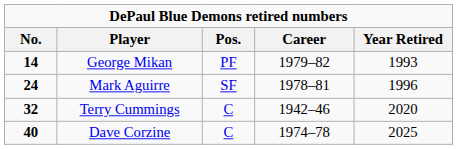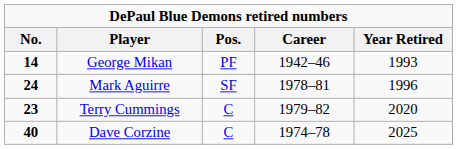George Mikan | Career: 1979–82 -> 1942–46
Terry Cummings | No.: 32 -> 23
Terry Cummings | Career: 1942–46 -> 1979–82
